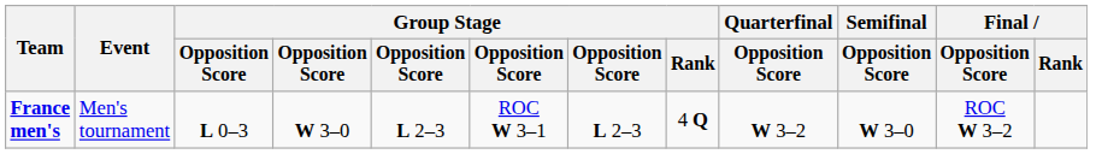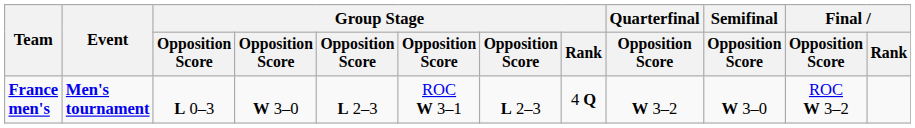France men's | Event: normal -> bold
